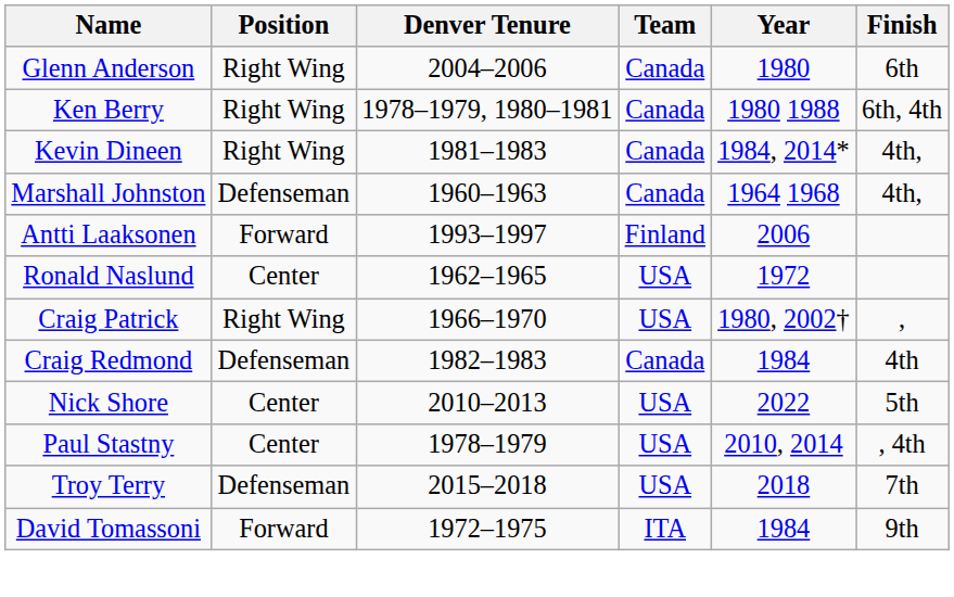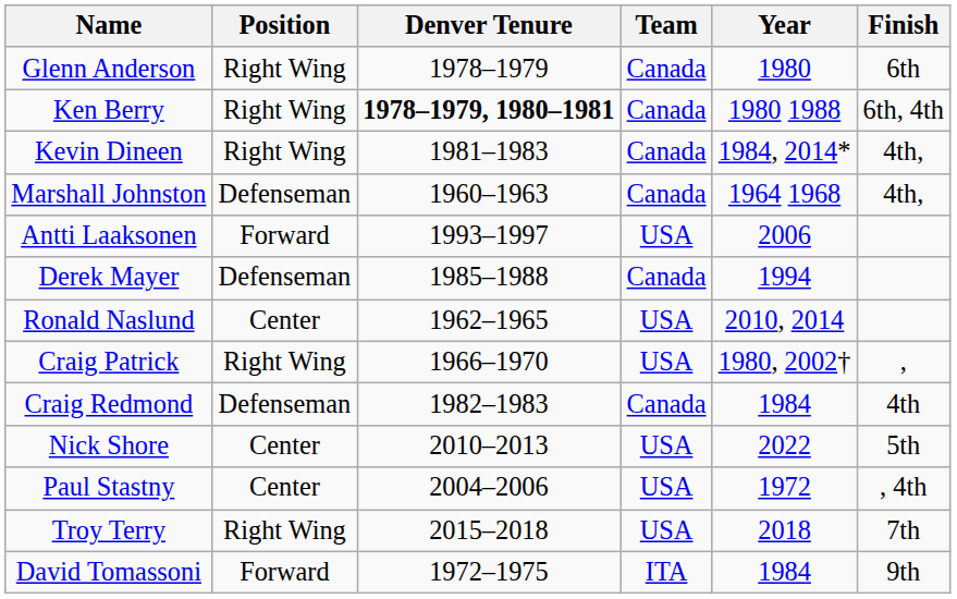Glenn Anderson | Denver Tenure: 2004–2006 -> 1978–1979
Ken Berry | Denver Tenure: normal -> bold
Antti Laaksonen | Team: Finland -> USA
+ row: Derek Mayer | Defenseman | 1985–1988 | Canada | 1994
Ronald Naslund | Year: 1972 -> 2010, 2014
Paul Stastny | Denver Tenure: 1978–1979 -> 2004–2006
Paul Stastny | Year: 2010, 2014 -> 1972
Troy Terry | Position: Defenseman -> Right Wing
